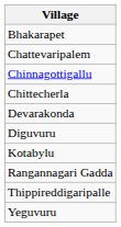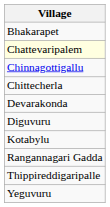row 3 | column 1: no background -> lightyellow background
